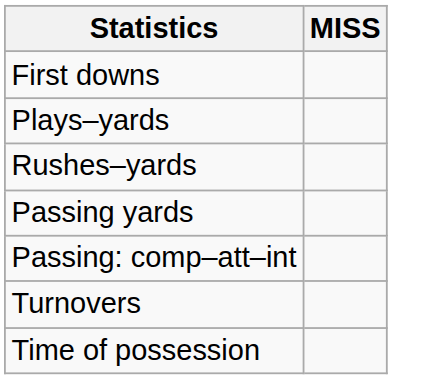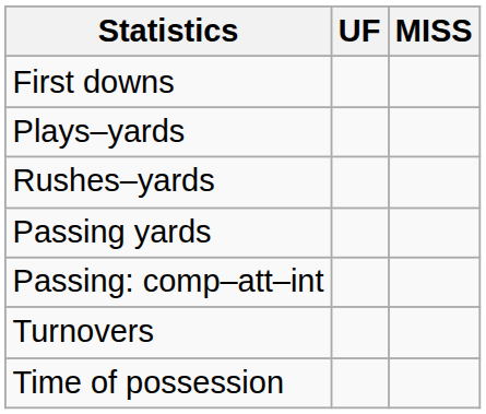+ column: UF
